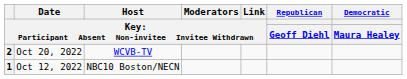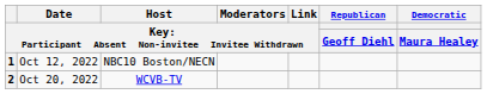rows swapped: 1 <-> 2
